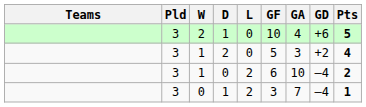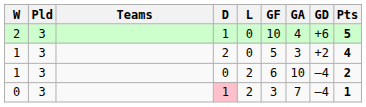columns swapped: Teams <-> W
row 5 | D: no background -> pink background
